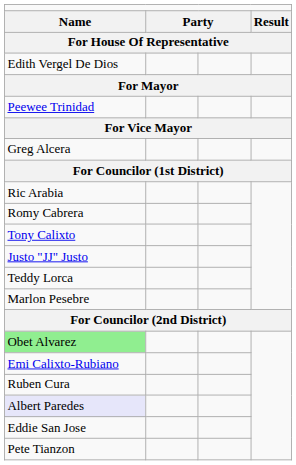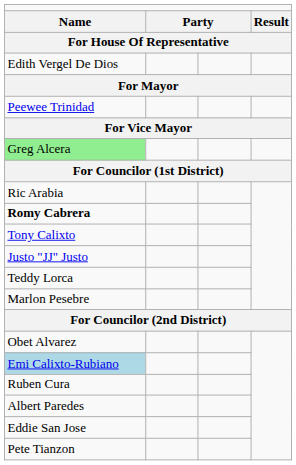Greg Alcera | column 1: no background -> lightgreen background
Romy Cabrera | column 1: normal -> bold
Obet Alvarez | column 1: lightgreen background -> no background
Emi Calixto-Rubiano | column 1: no background -> lightblue background
Albert Paredes | column 1: lavender background -> no background
